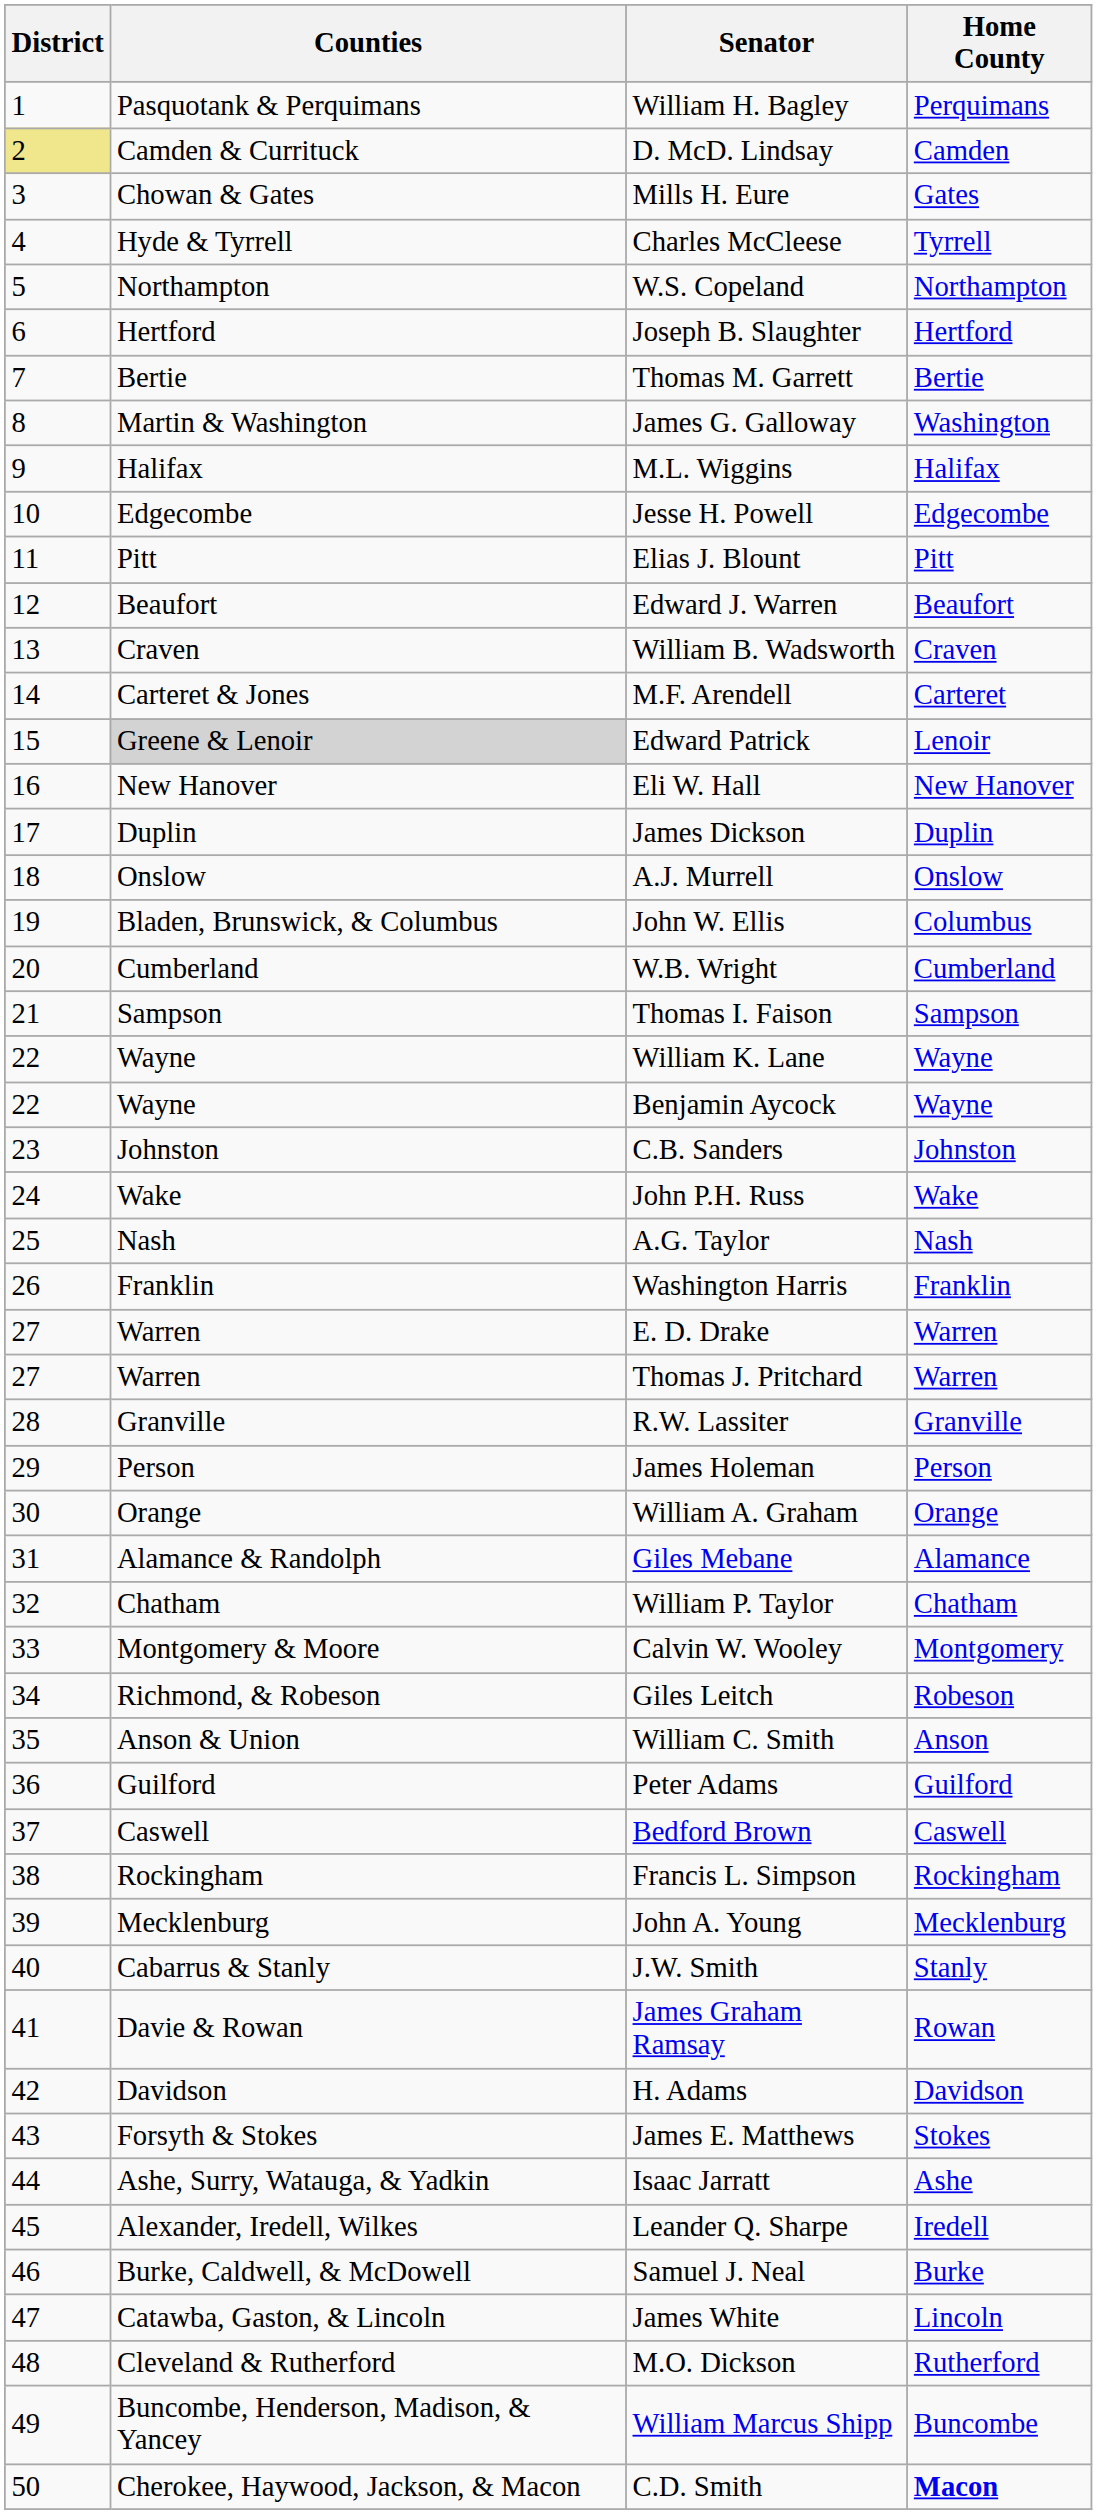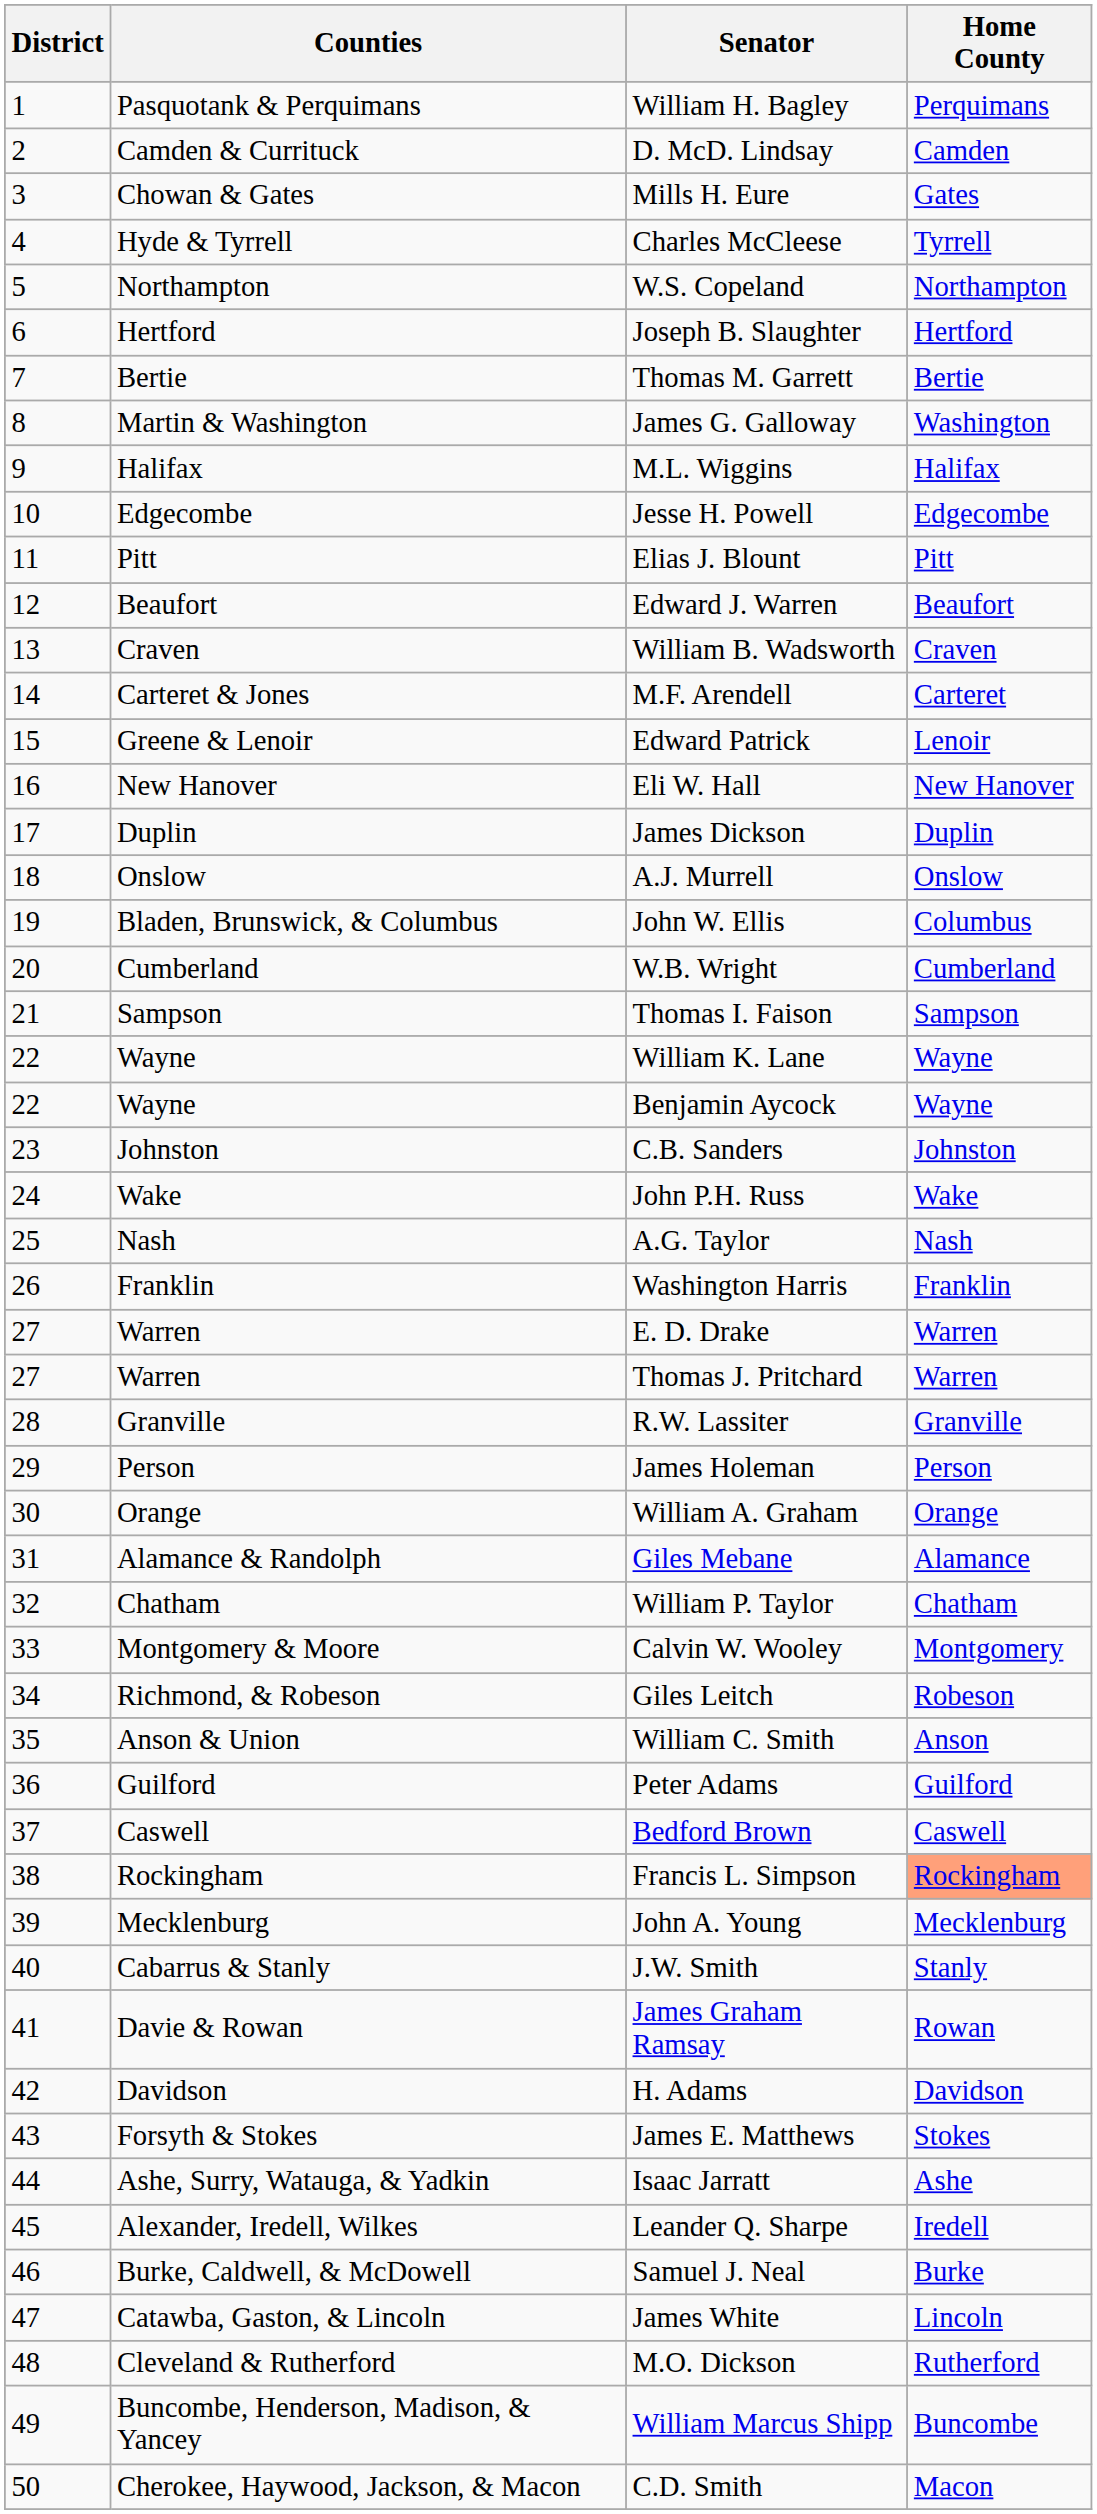D. McD. Lindsay | District: khaki background -> no background
Edward Patrick | Counties: lightgrey background -> no background
Francis L. Simpson | Home County: no background -> lightsalmon background
C.D. Smith | Home County: bold -> normal
